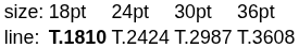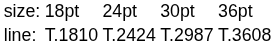line: | column 2: bold -> normal
